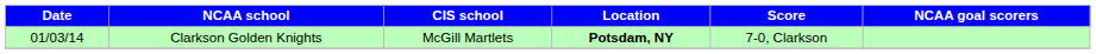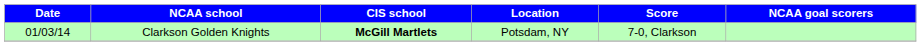Clarkson Golden Knights | CIS school: normal -> bold
Clarkson Golden Knights | Location: bold -> normal
